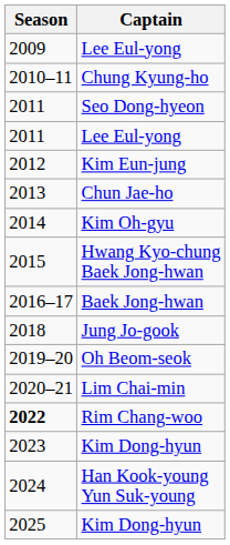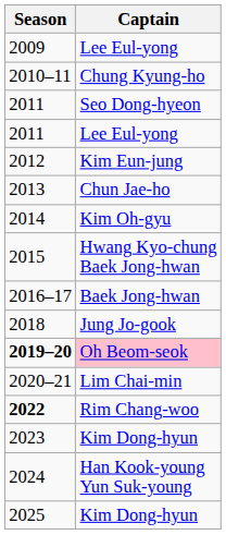row 12 | Season: normal -> bold
row 12 | Captain: no background -> pink background
